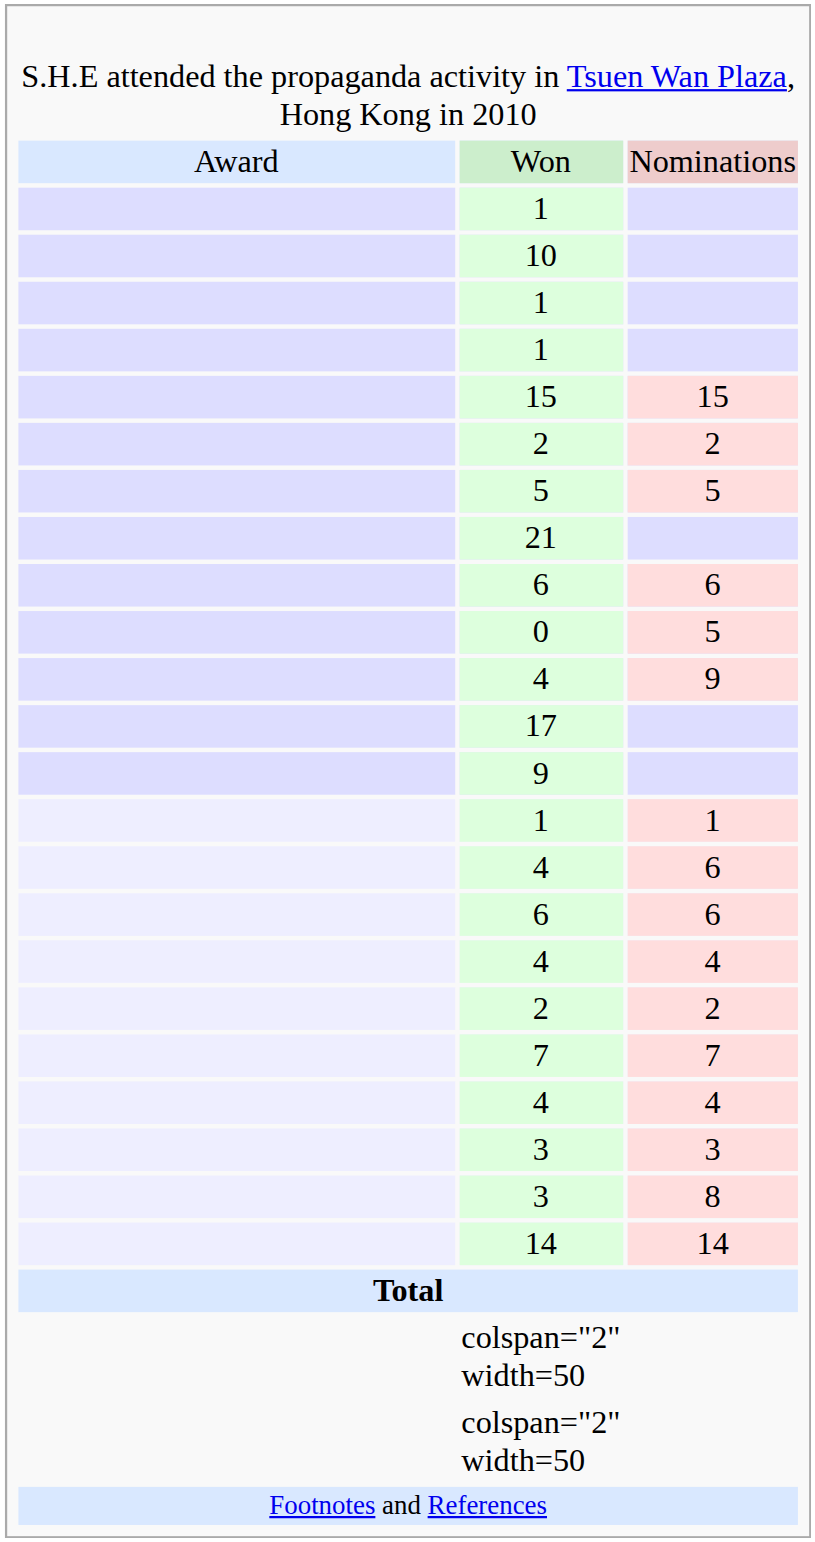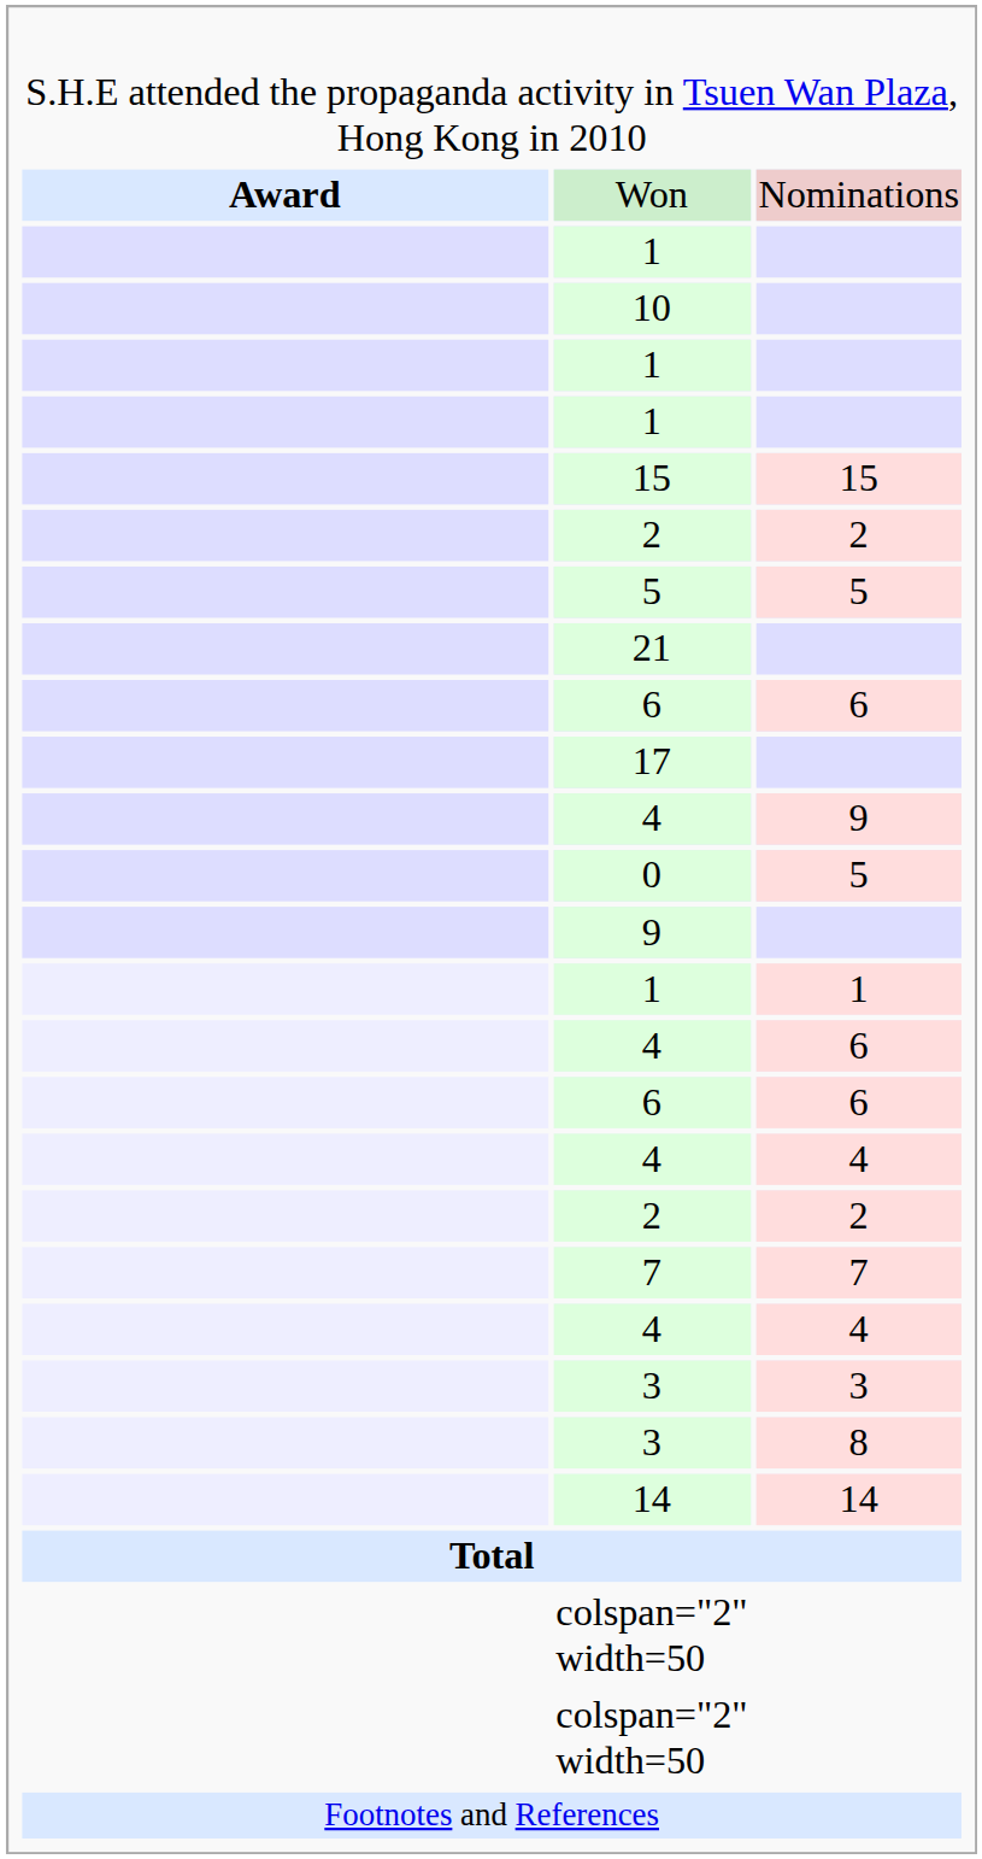Won | column 1: normal -> bold
rows swapped: 0 <-> 17
